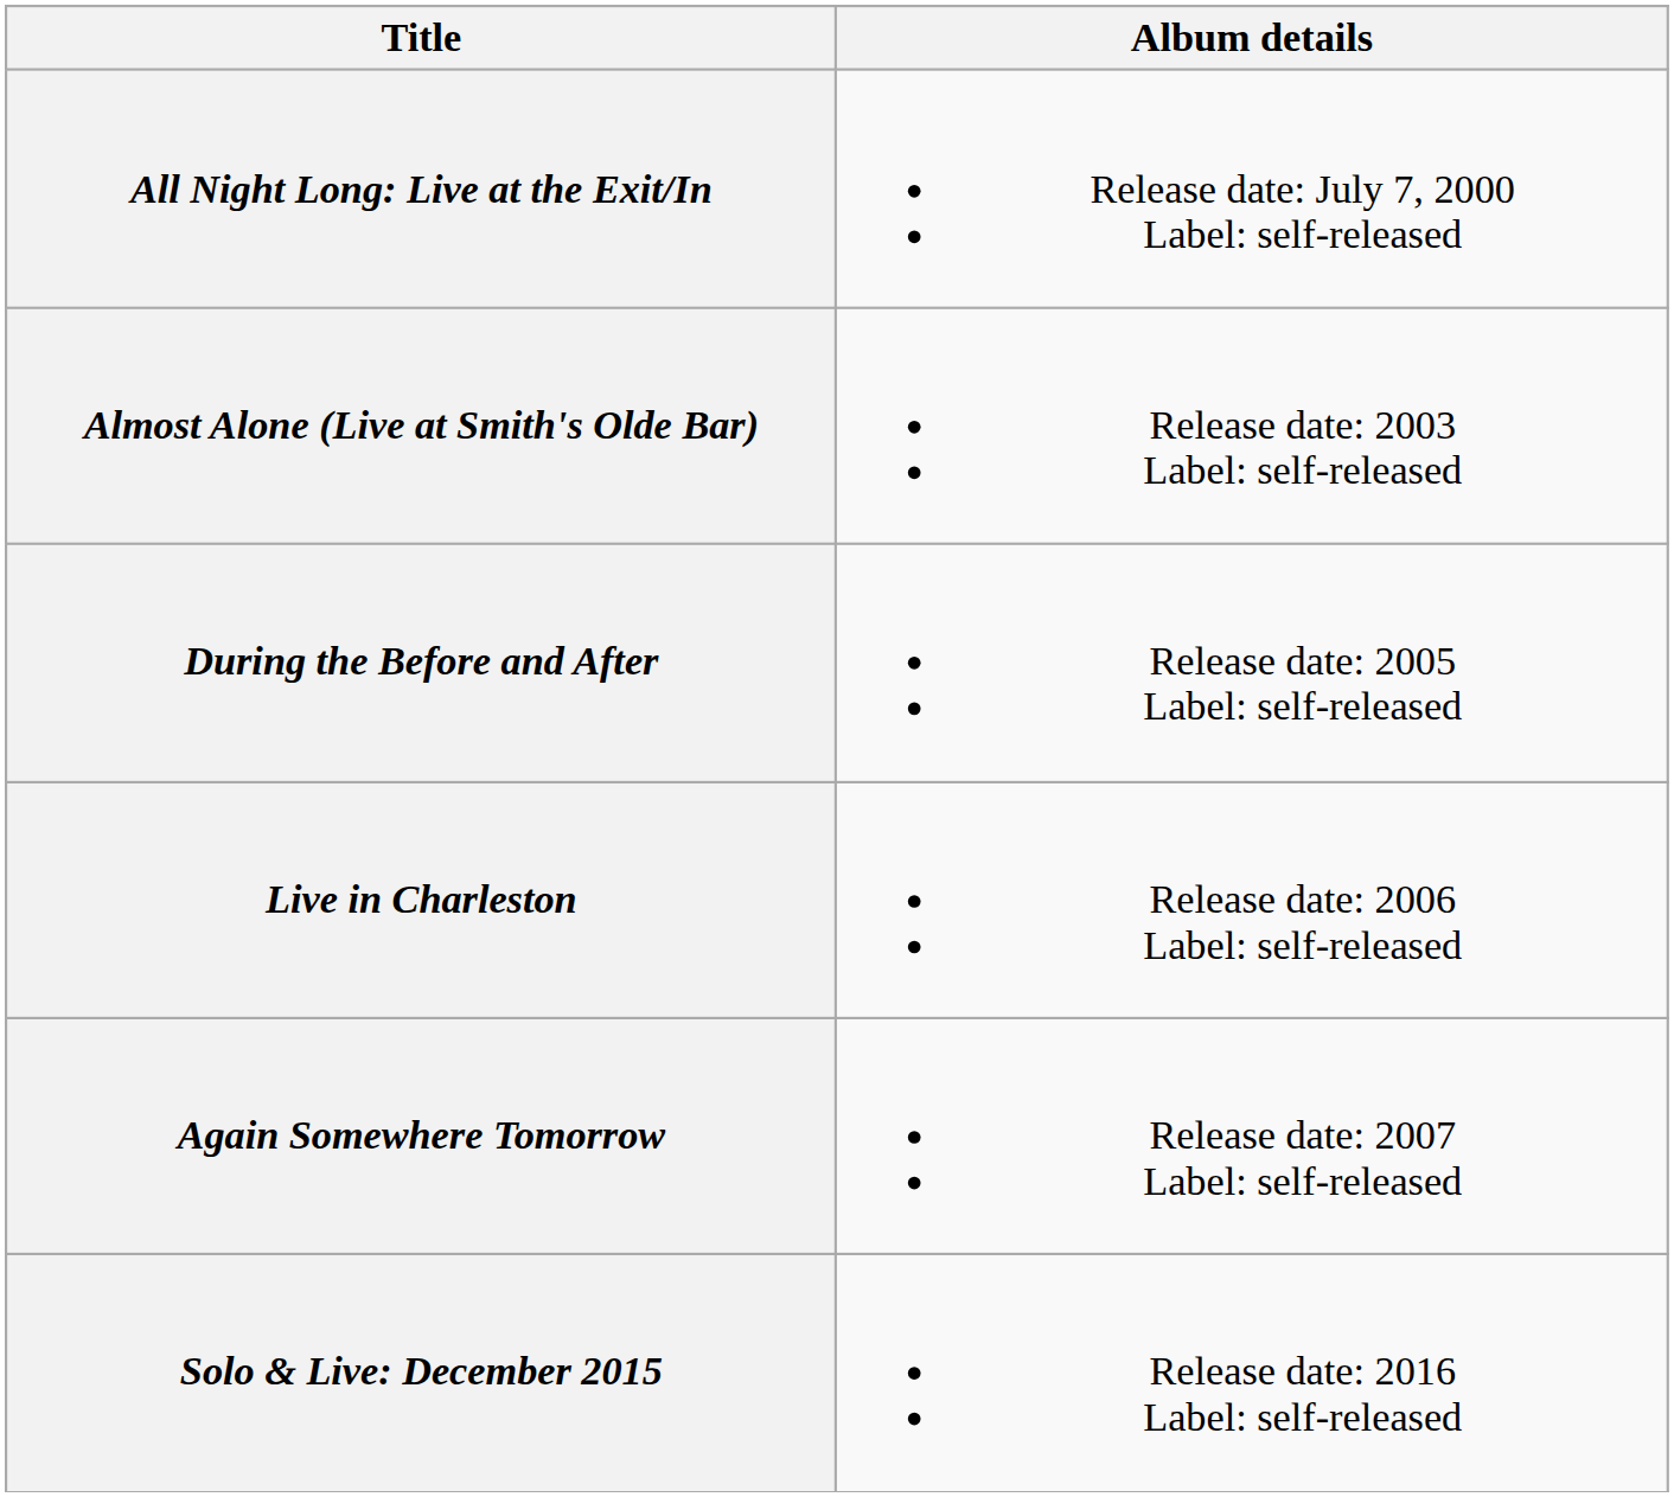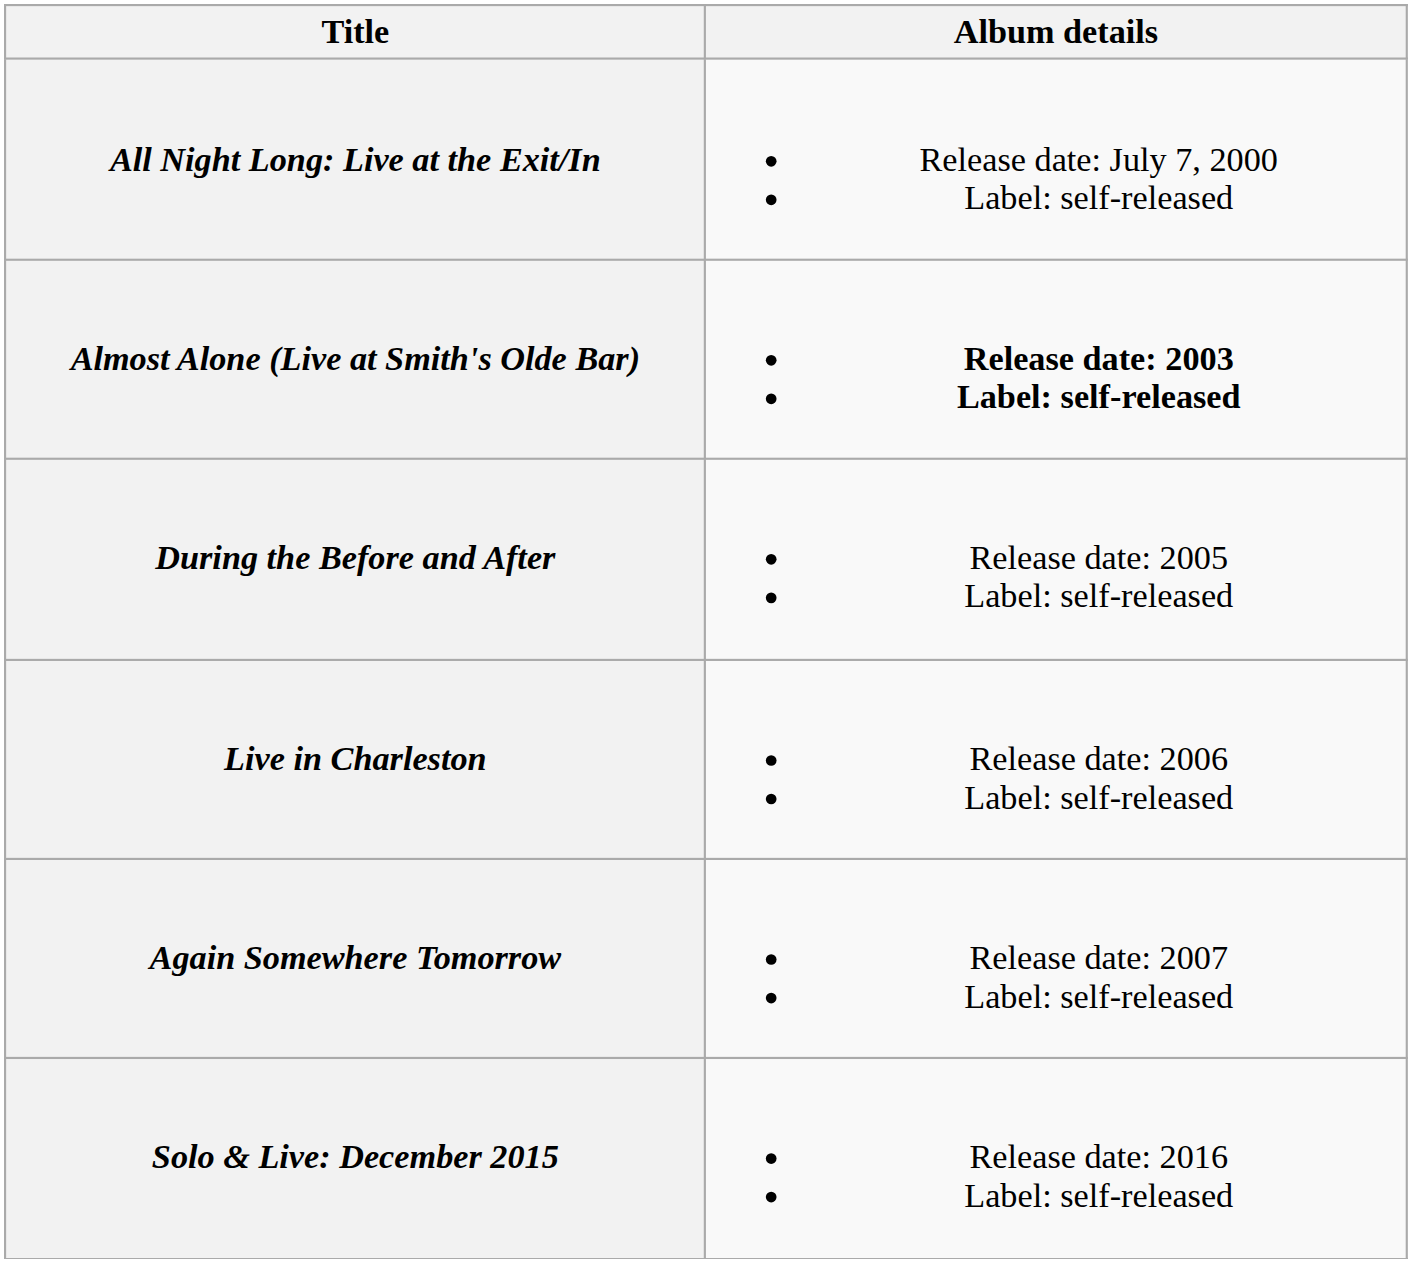Almost Alone (Live at Smith's Olde Bar) | Album details: normal -> bold
